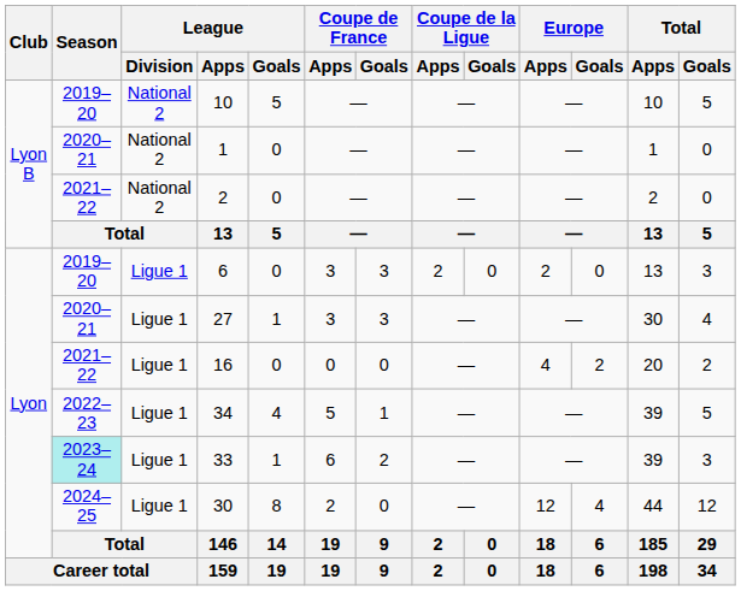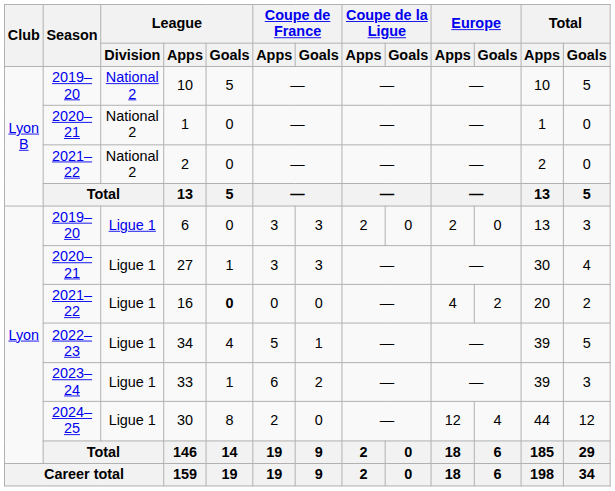16 | League / Goals: normal -> bold
33 | Season: paleturquoise background -> no background
